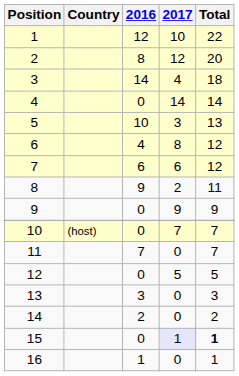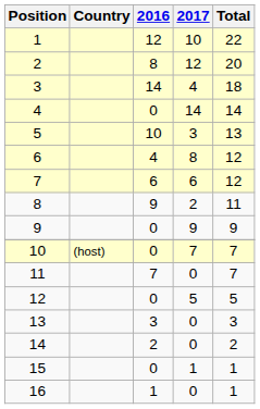15 | 2017: lavender background -> no background
15 | Total: bold -> normal
